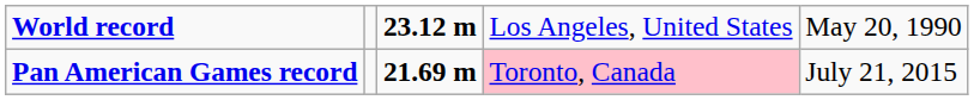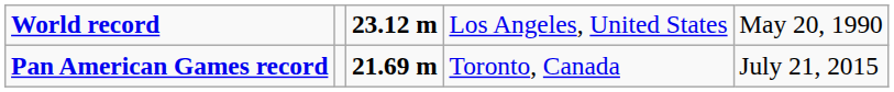Pan American Games record | column 4: pink background -> no background
